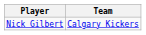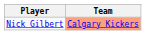Nick Gilbert | Team: no background -> lightsalmon background
